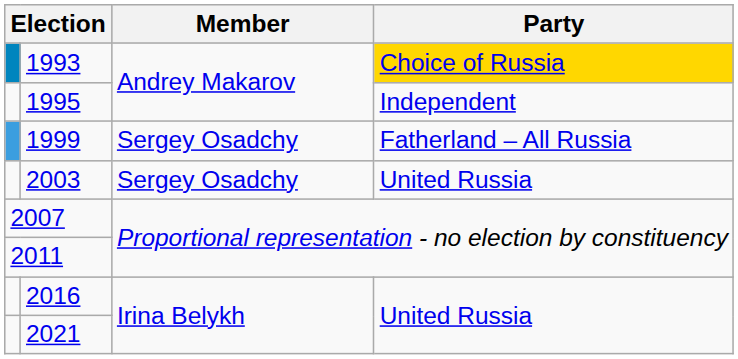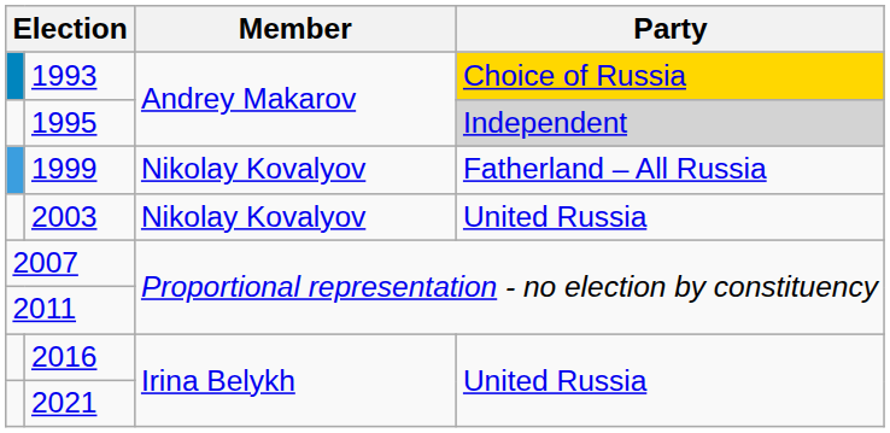1995 | Party: no background -> lightgrey background
1999 | Member: Sergey Osadchy -> Nikolay Kovalyov
2003 | Member: Sergey Osadchy -> Nikolay Kovalyov
